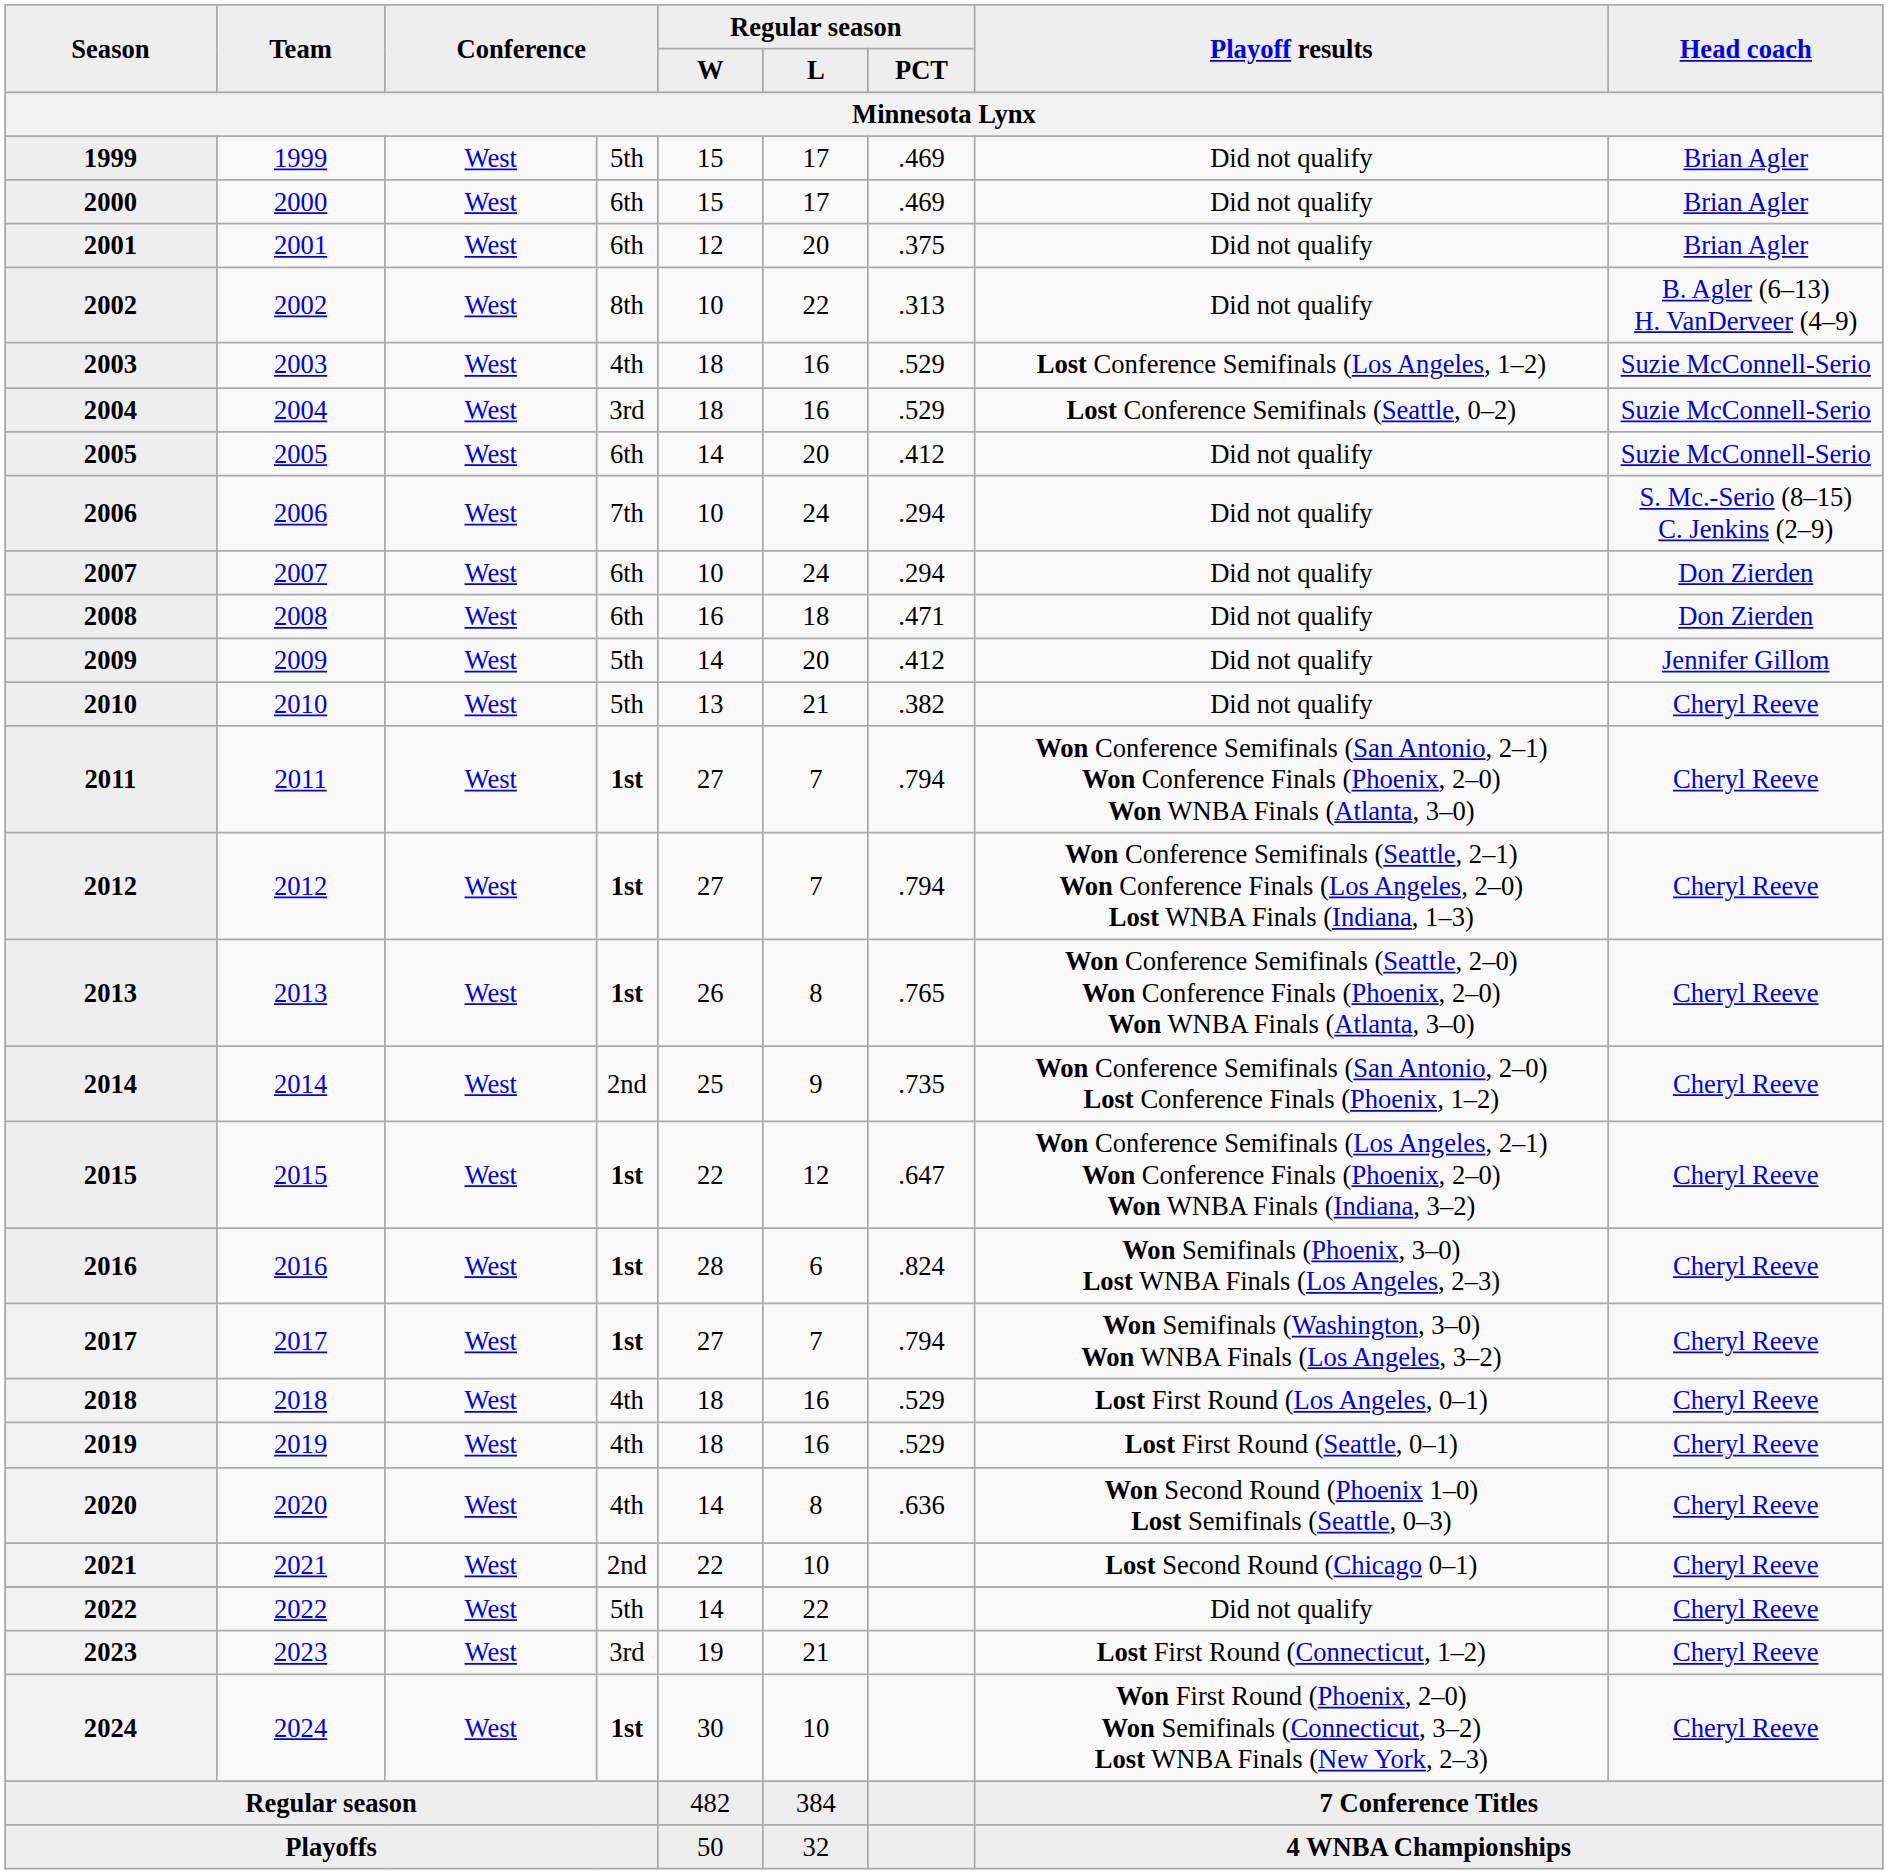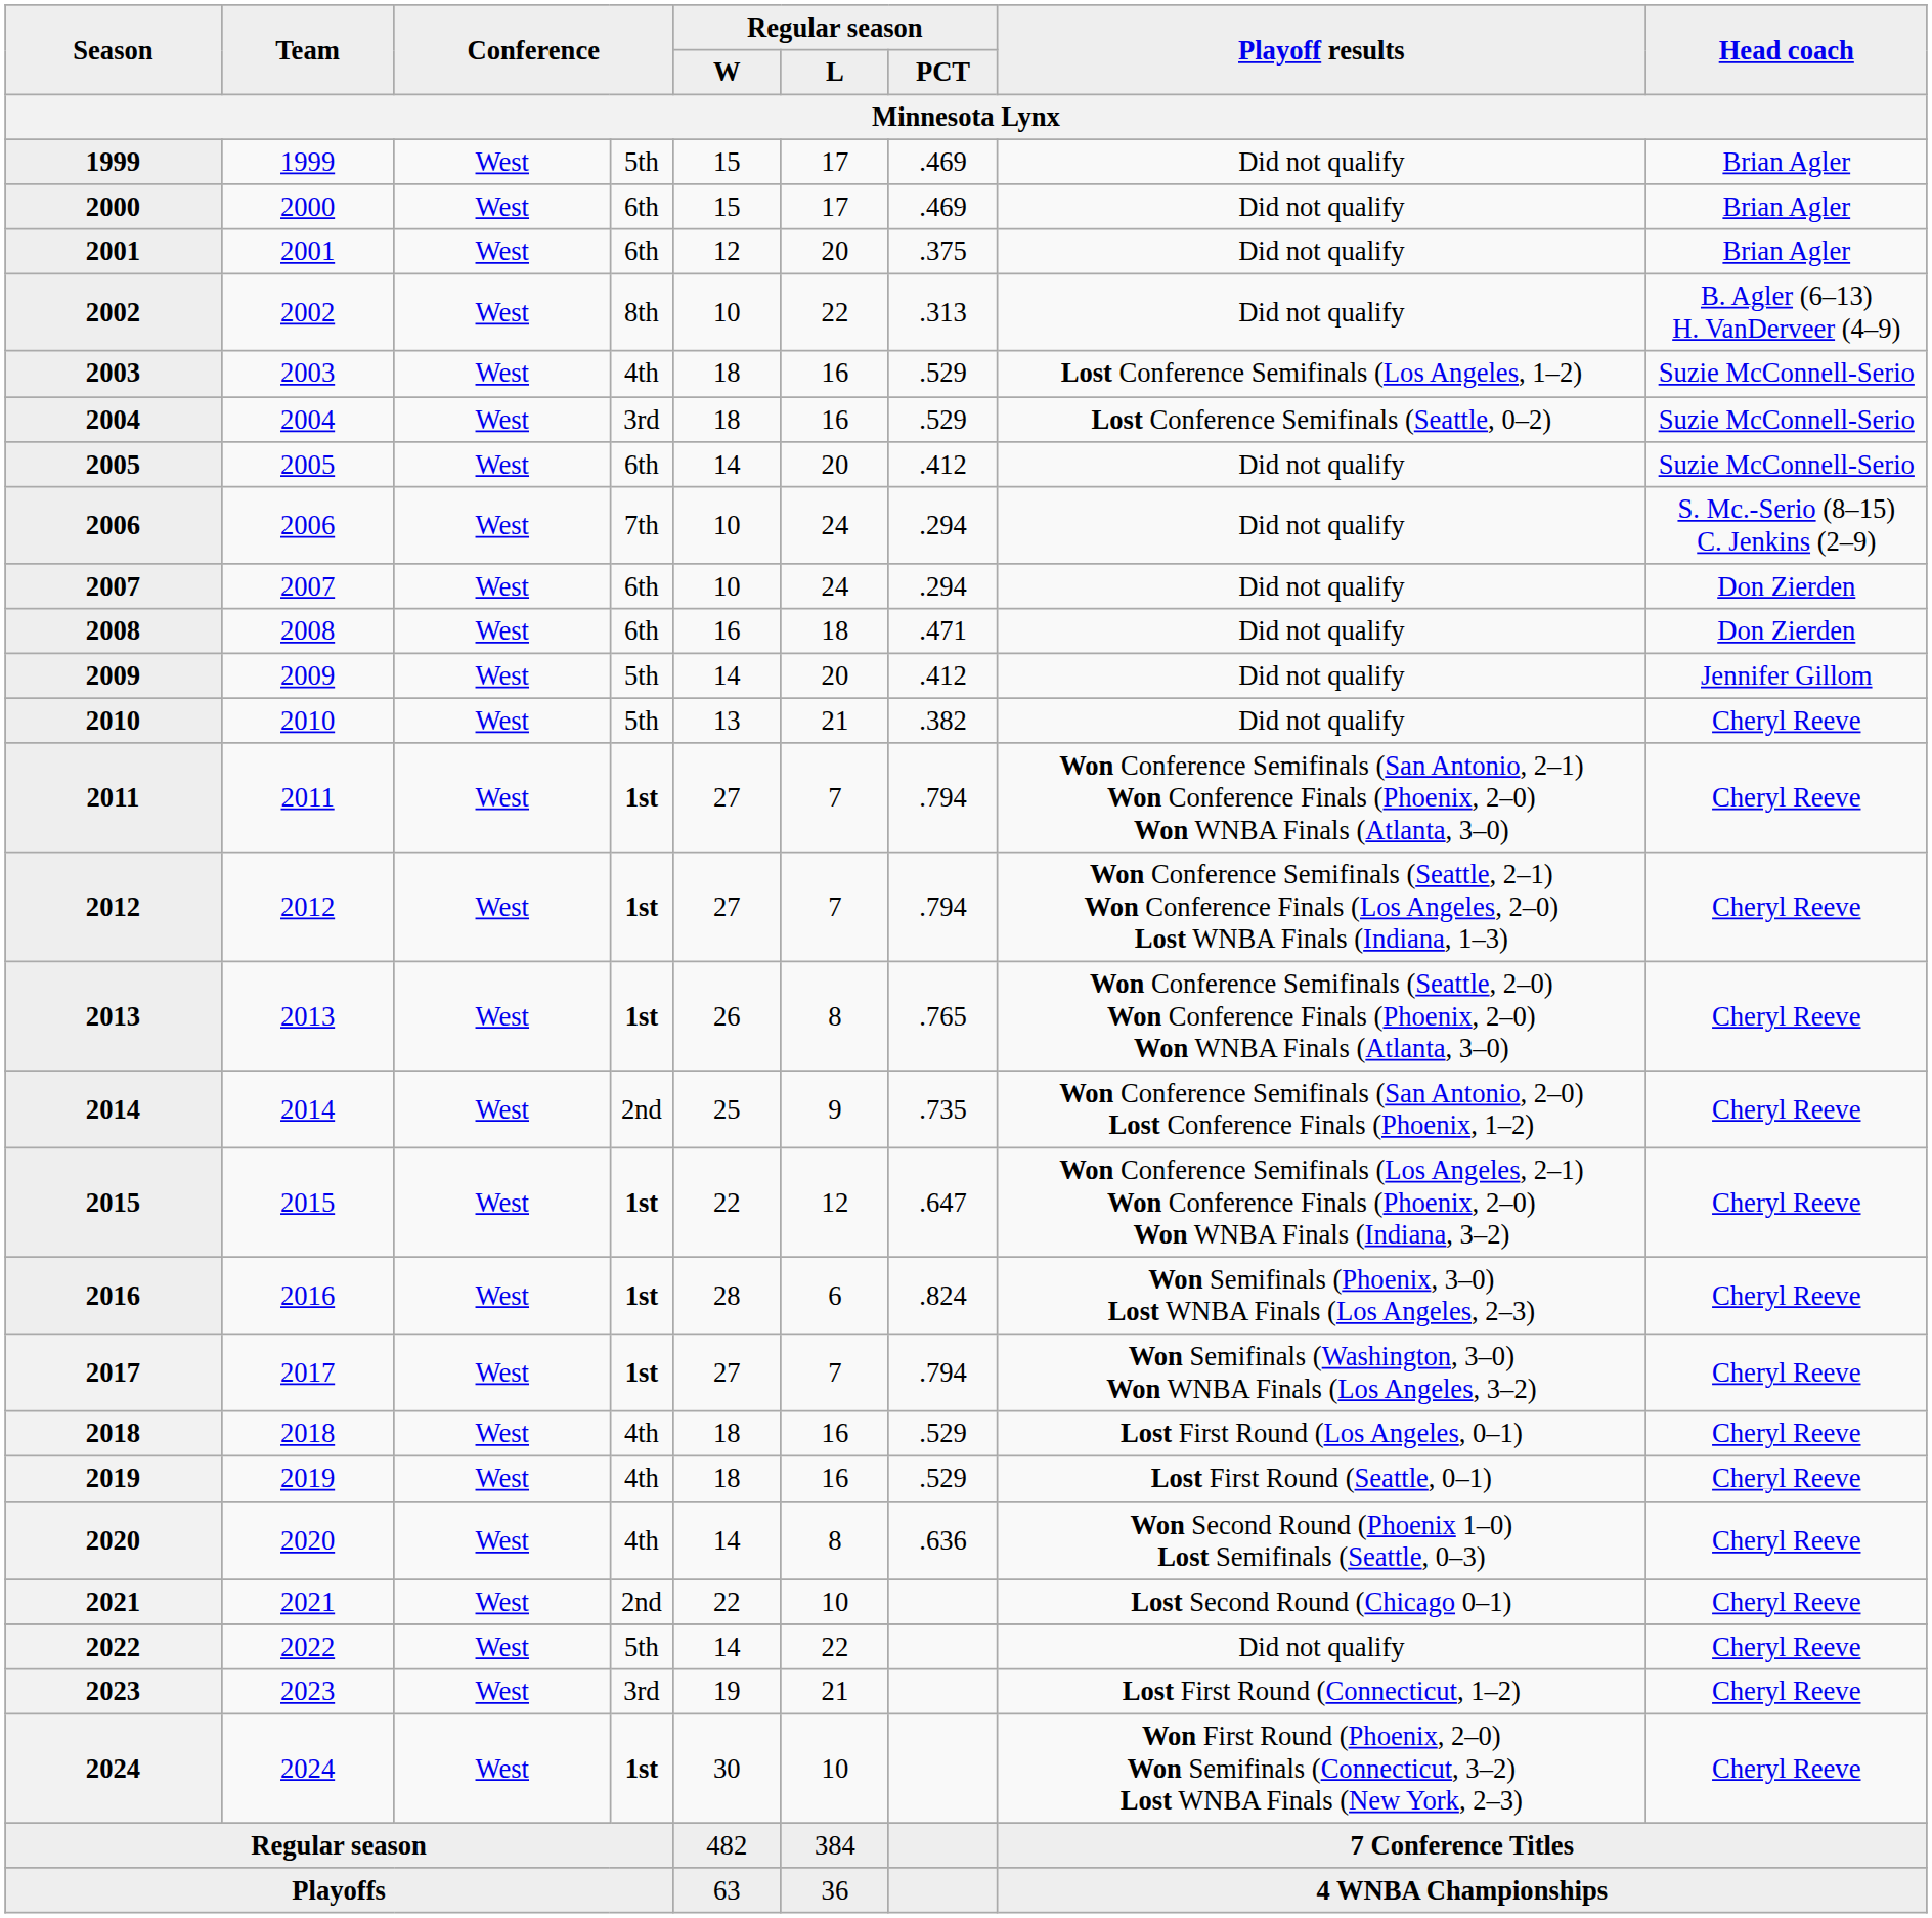Playoffs | Regular season / W: 50 -> 63
Playoffs | Regular season / L: 32 -> 36
